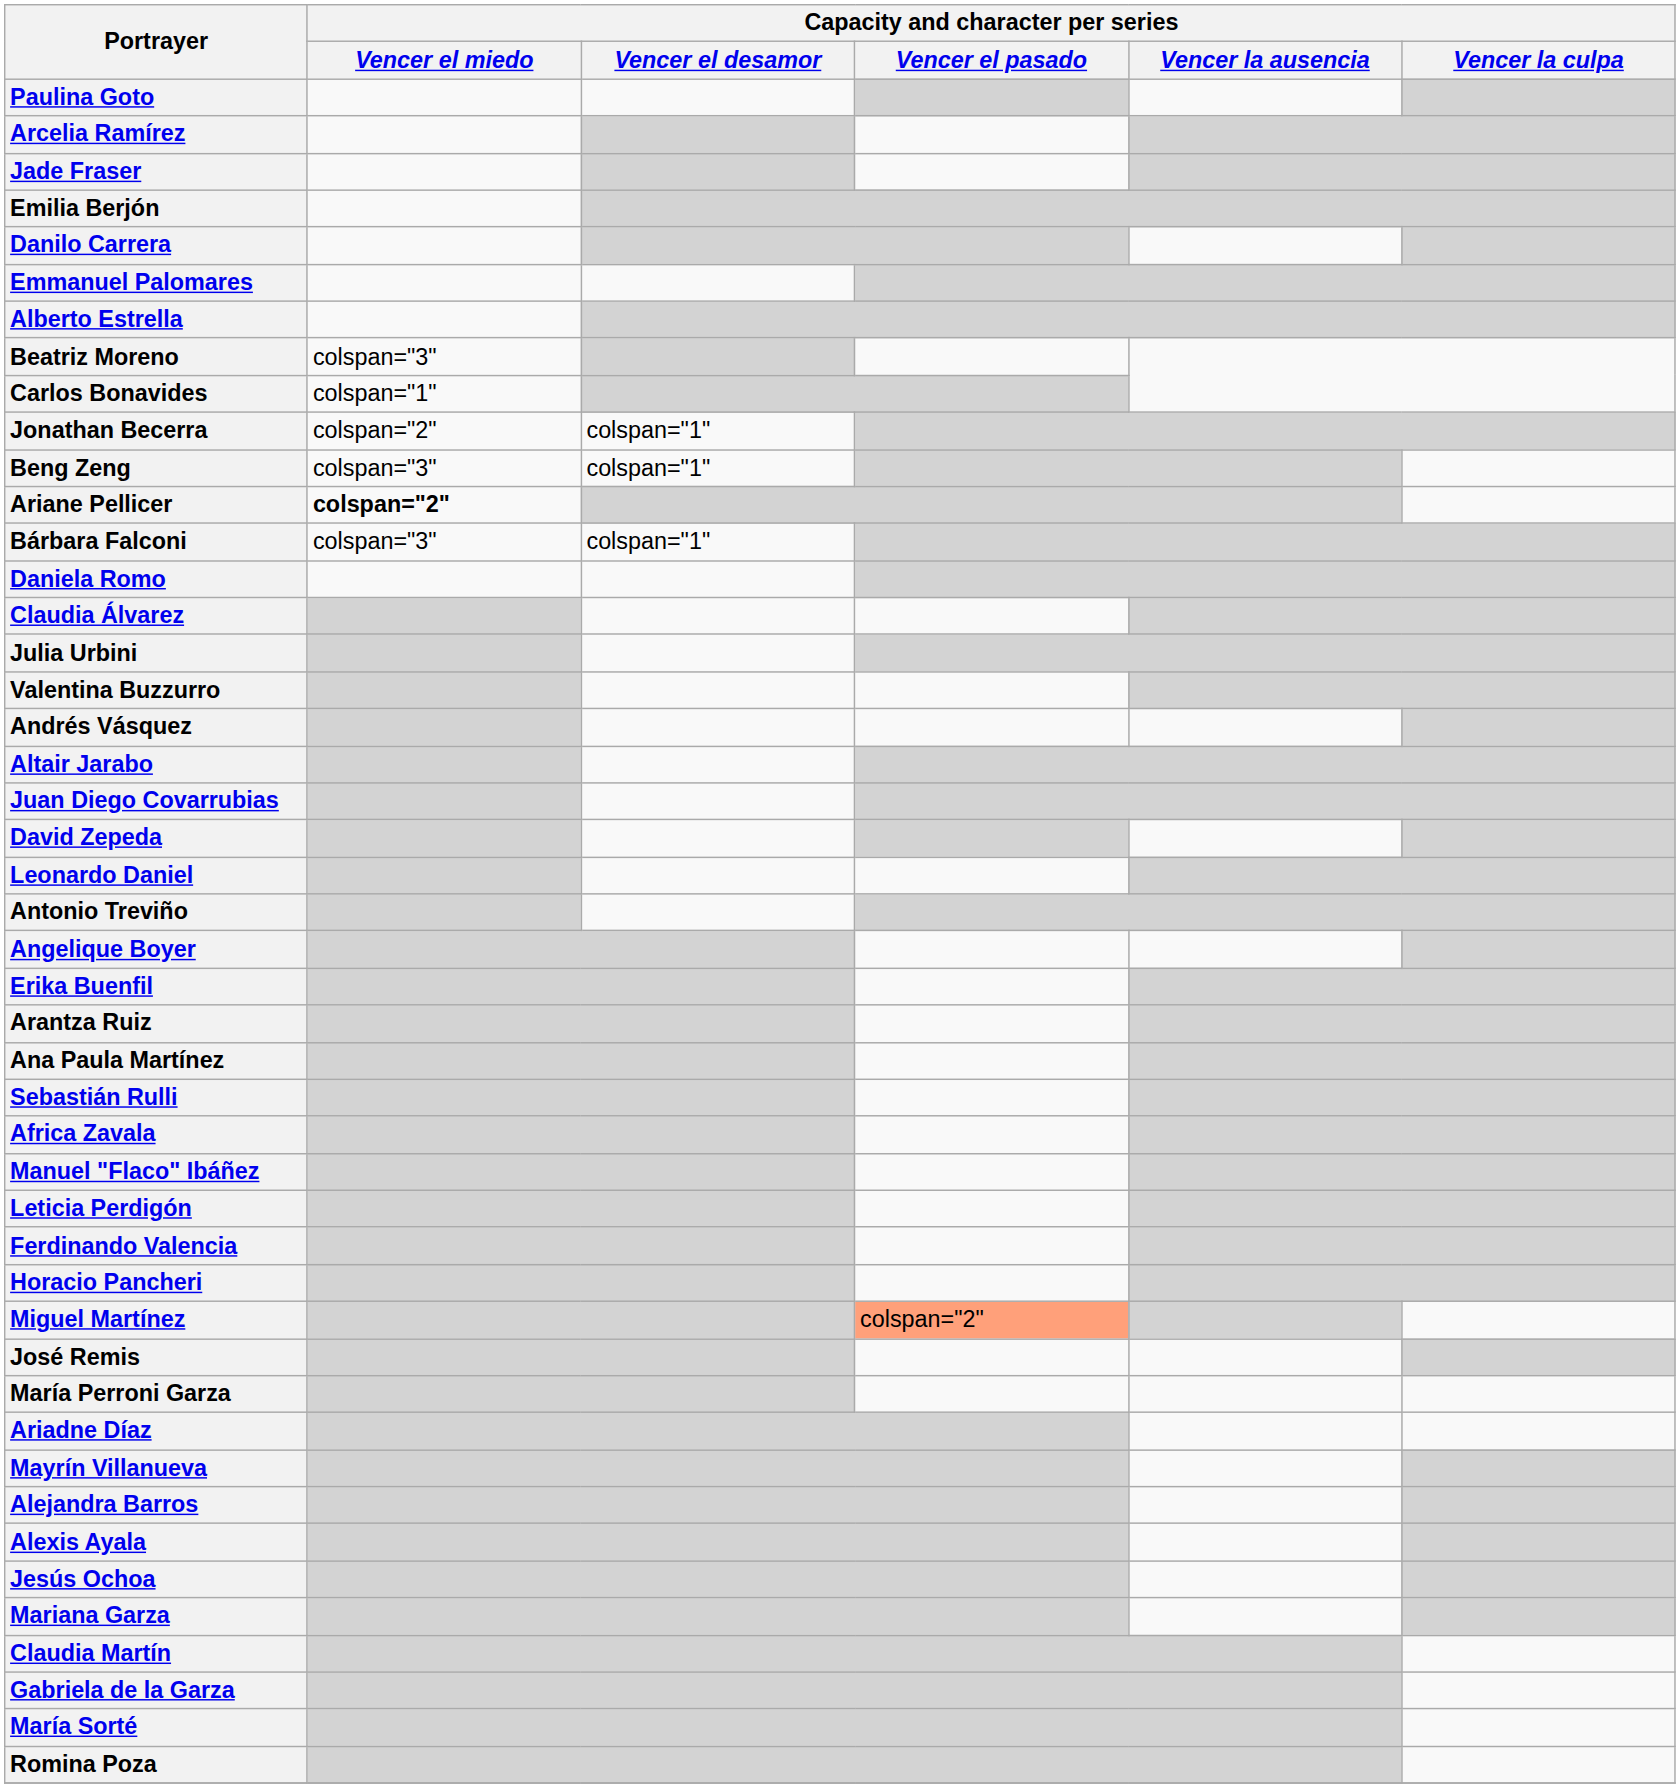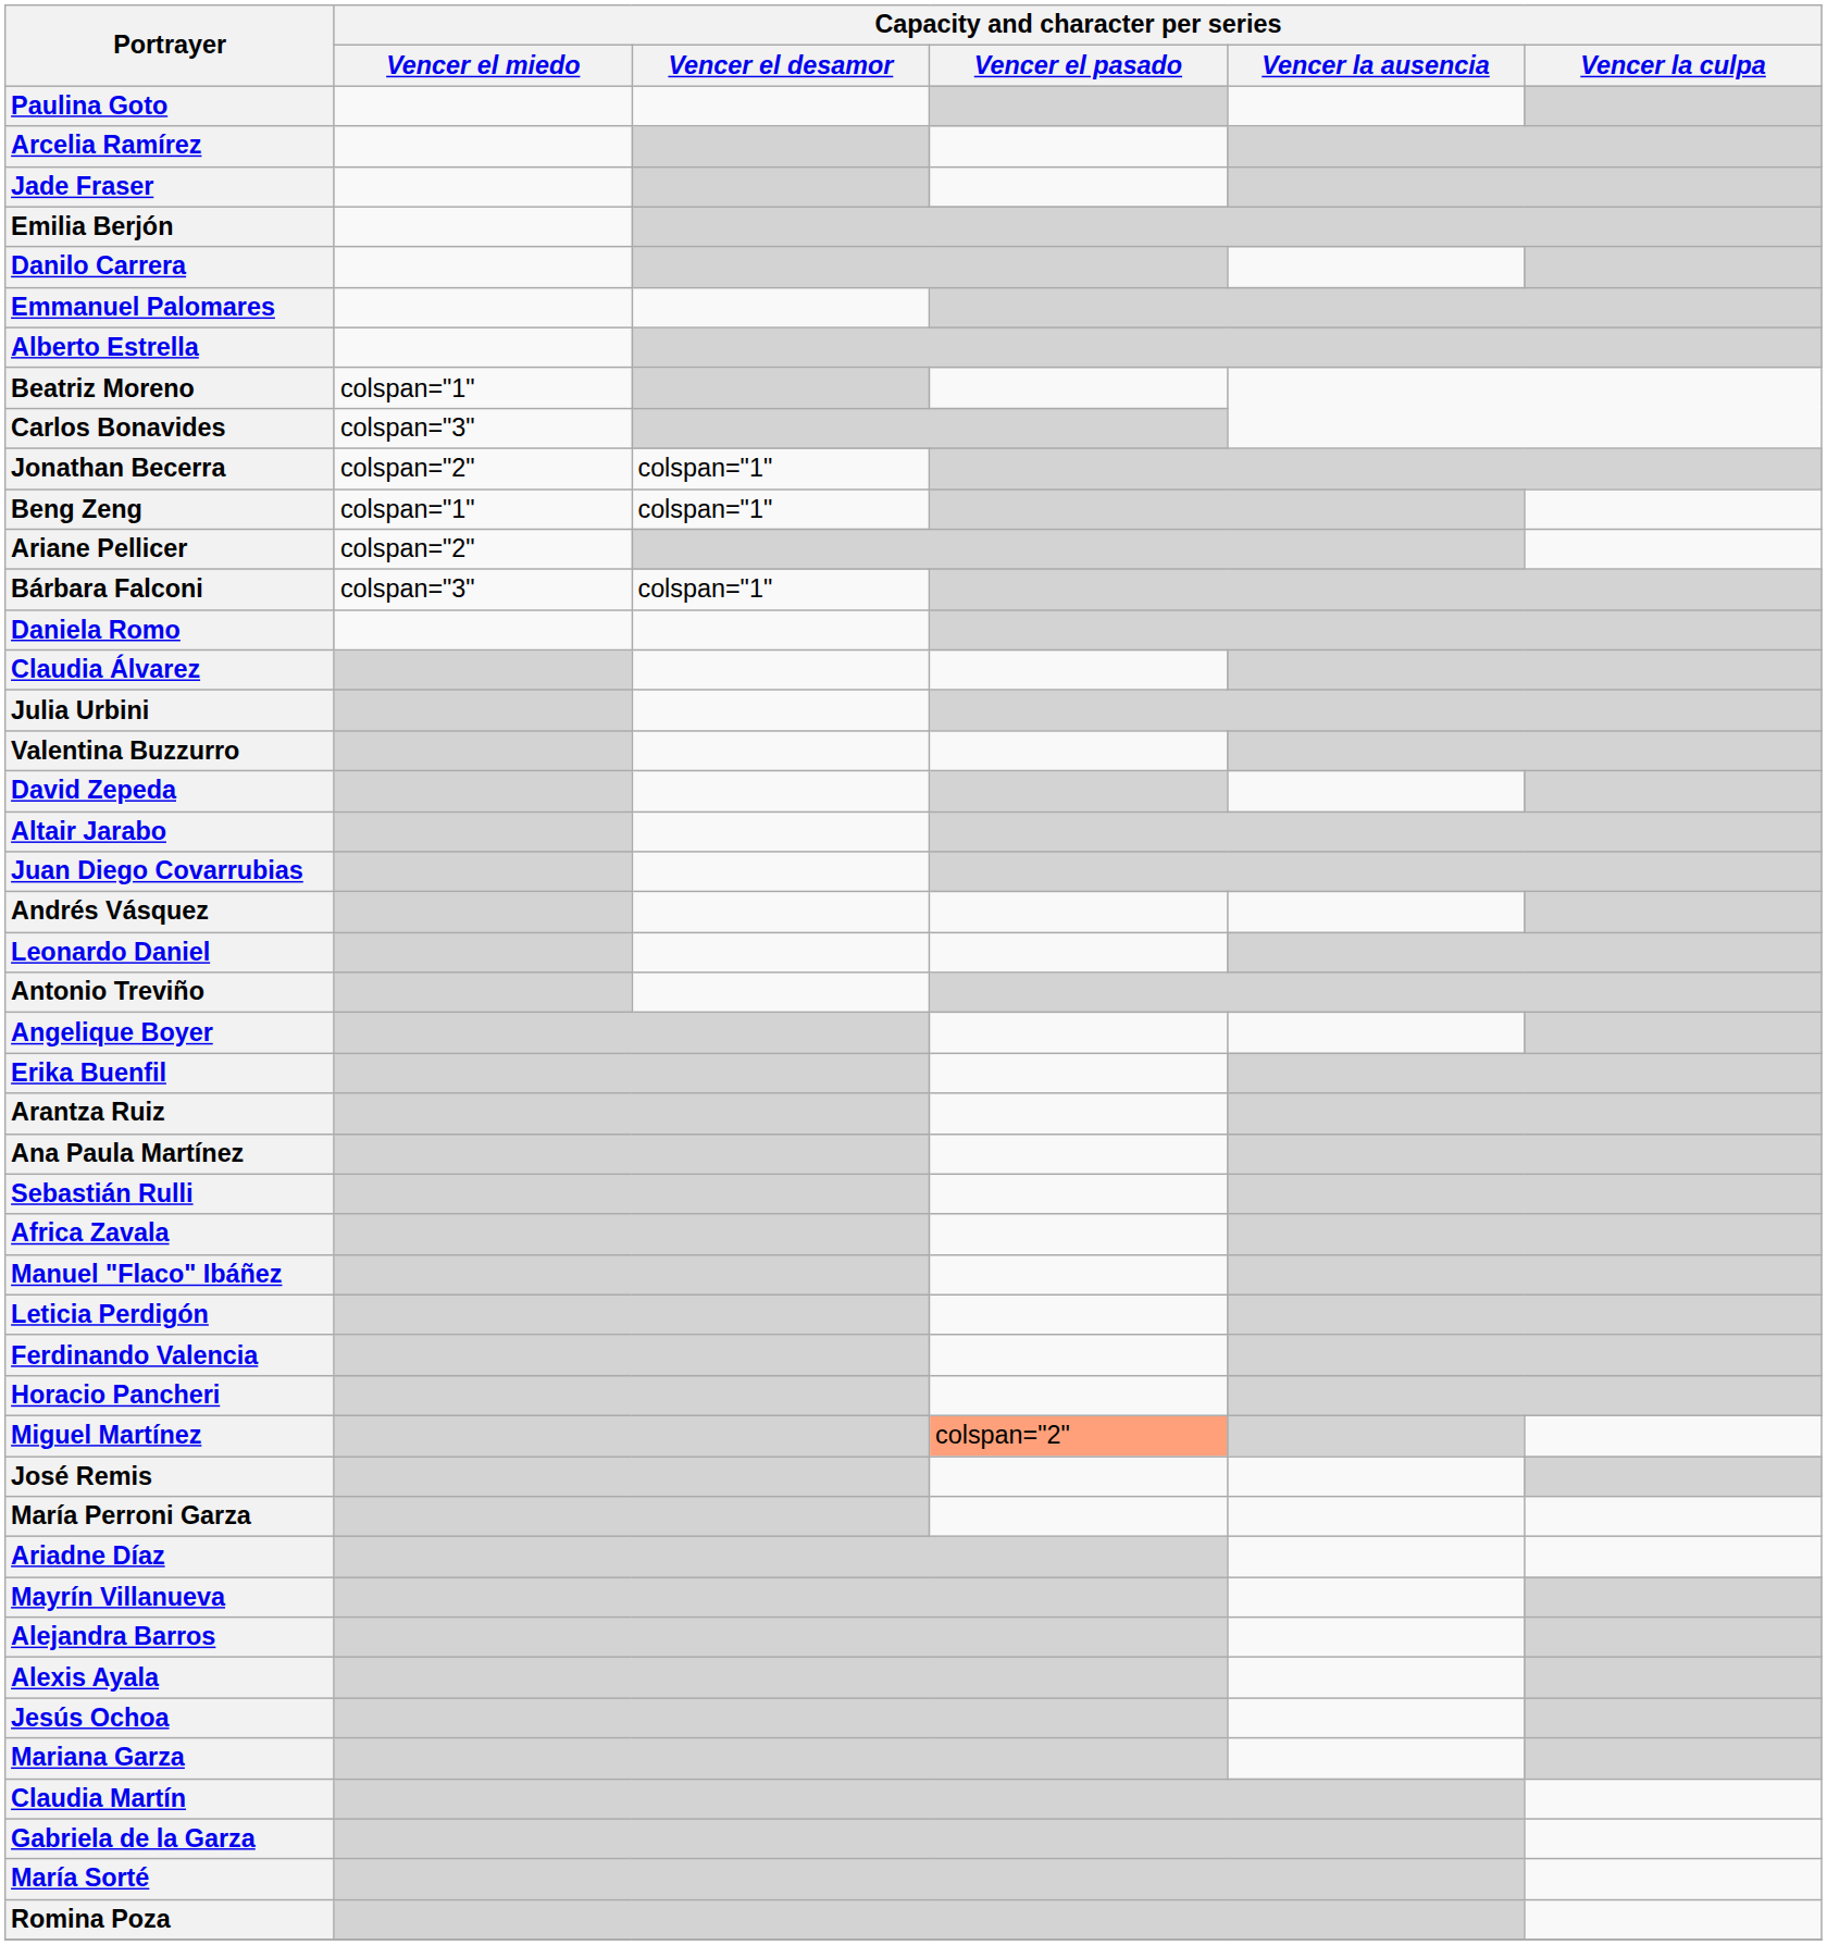Beatriz Moreno | Capacity and character per series / Vencer el miedo: colspan="3" -> colspan="1"
Carlos Bonavides | Capacity and character per series / Vencer el miedo: colspan="1" -> colspan="3"
Beng Zeng | Capacity and character per series / Vencer el miedo: colspan="3" -> colspan="1"
Ariane Pellicer | Capacity and character per series / Vencer el miedo: bold -> normal
rows swapped: David Zepeda <-> Andrés Vásquez
